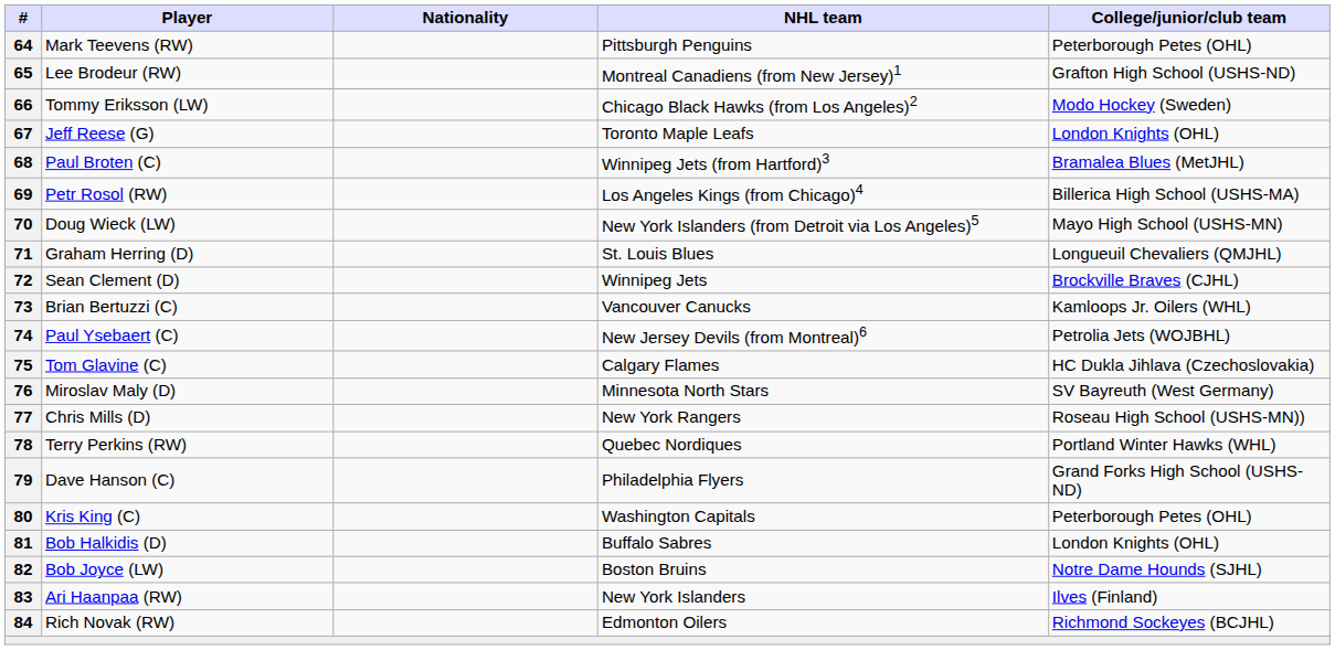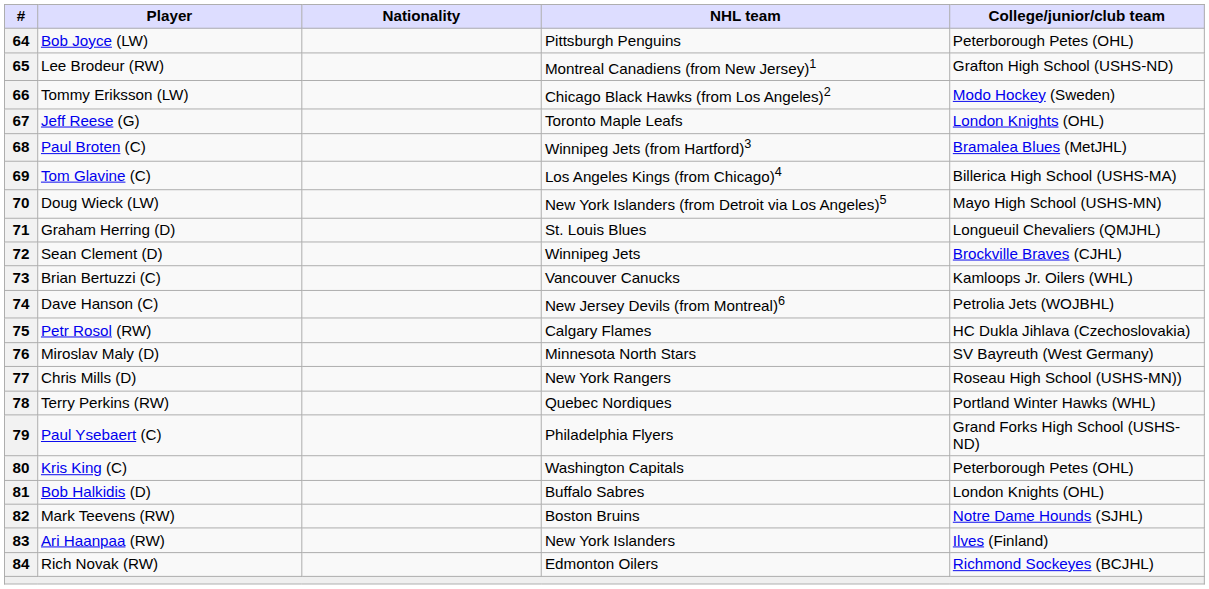64 | Player: Mark Teevens (RW) -> Bob Joyce (LW)
69 | Player: Petr Rosol (RW) -> Tom Glavine (C)
74 | Player: Paul Ysebaert (C) -> Dave Hanson (C)
75 | Player: Tom Glavine (C) -> Petr Rosol (RW)
79 | Player: Dave Hanson (C) -> Paul Ysebaert (C)
82 | Player: Bob Joyce (LW) -> Mark Teevens (RW)
